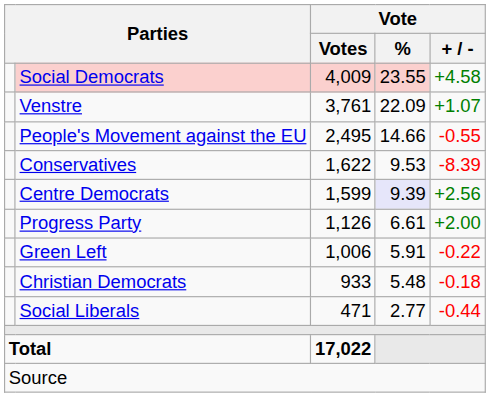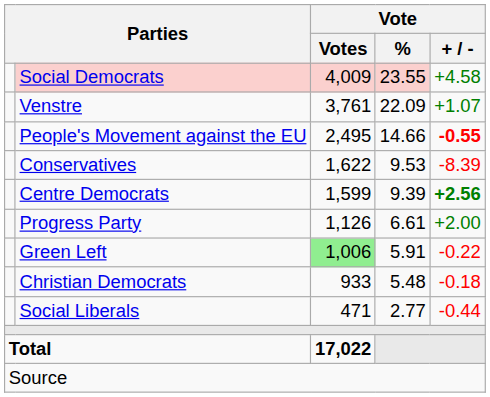People's Movement against the EU | Vote / + / -: normal -> bold
Centre Democrats | Vote / %: lavender background -> no background
Centre Democrats | Vote / + / -: normal -> bold
Green Left | Vote / Votes: no background -> lightgreen background
